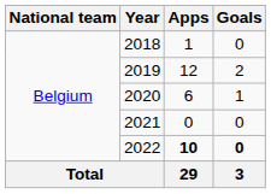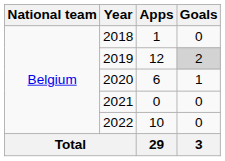2019 | Goals: no background -> lightgrey background
2022 | Apps: bold -> normal
2022 | Goals: bold -> normal
